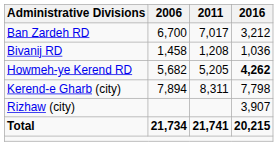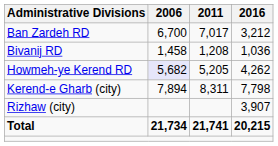Howmeh-ye Kerend RD | 2006: no background -> lavender background
Howmeh-ye Kerend RD | 2016: bold -> normal
